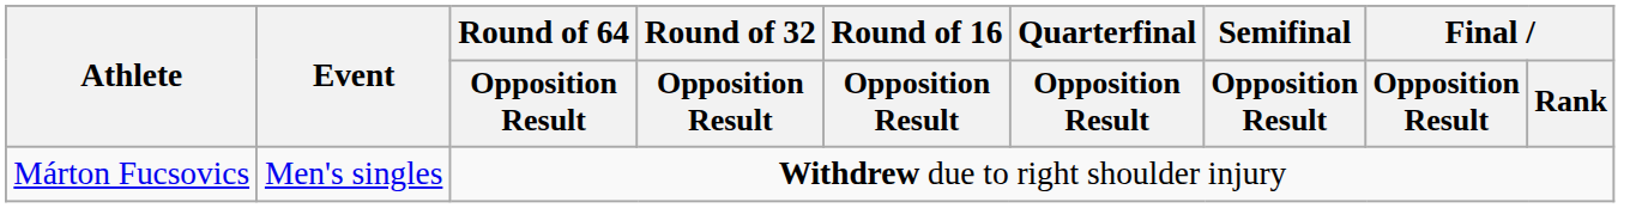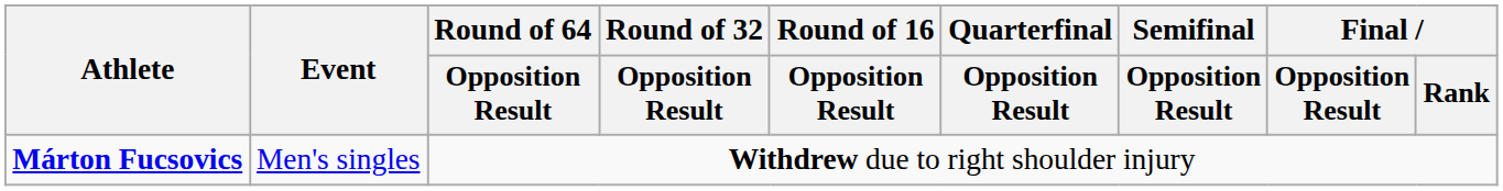Márton Fucsovics | Athlete: normal -> bold
